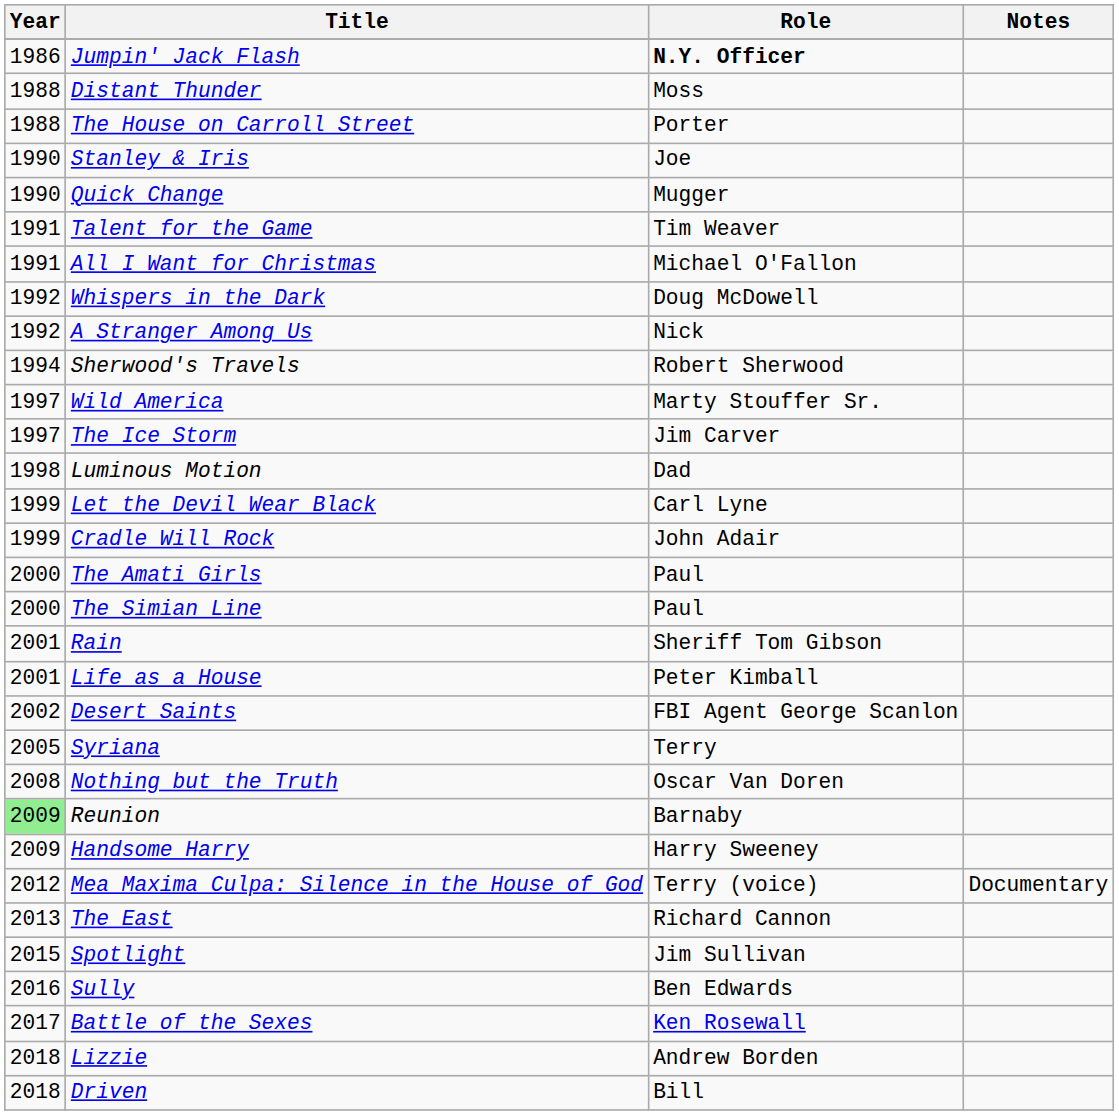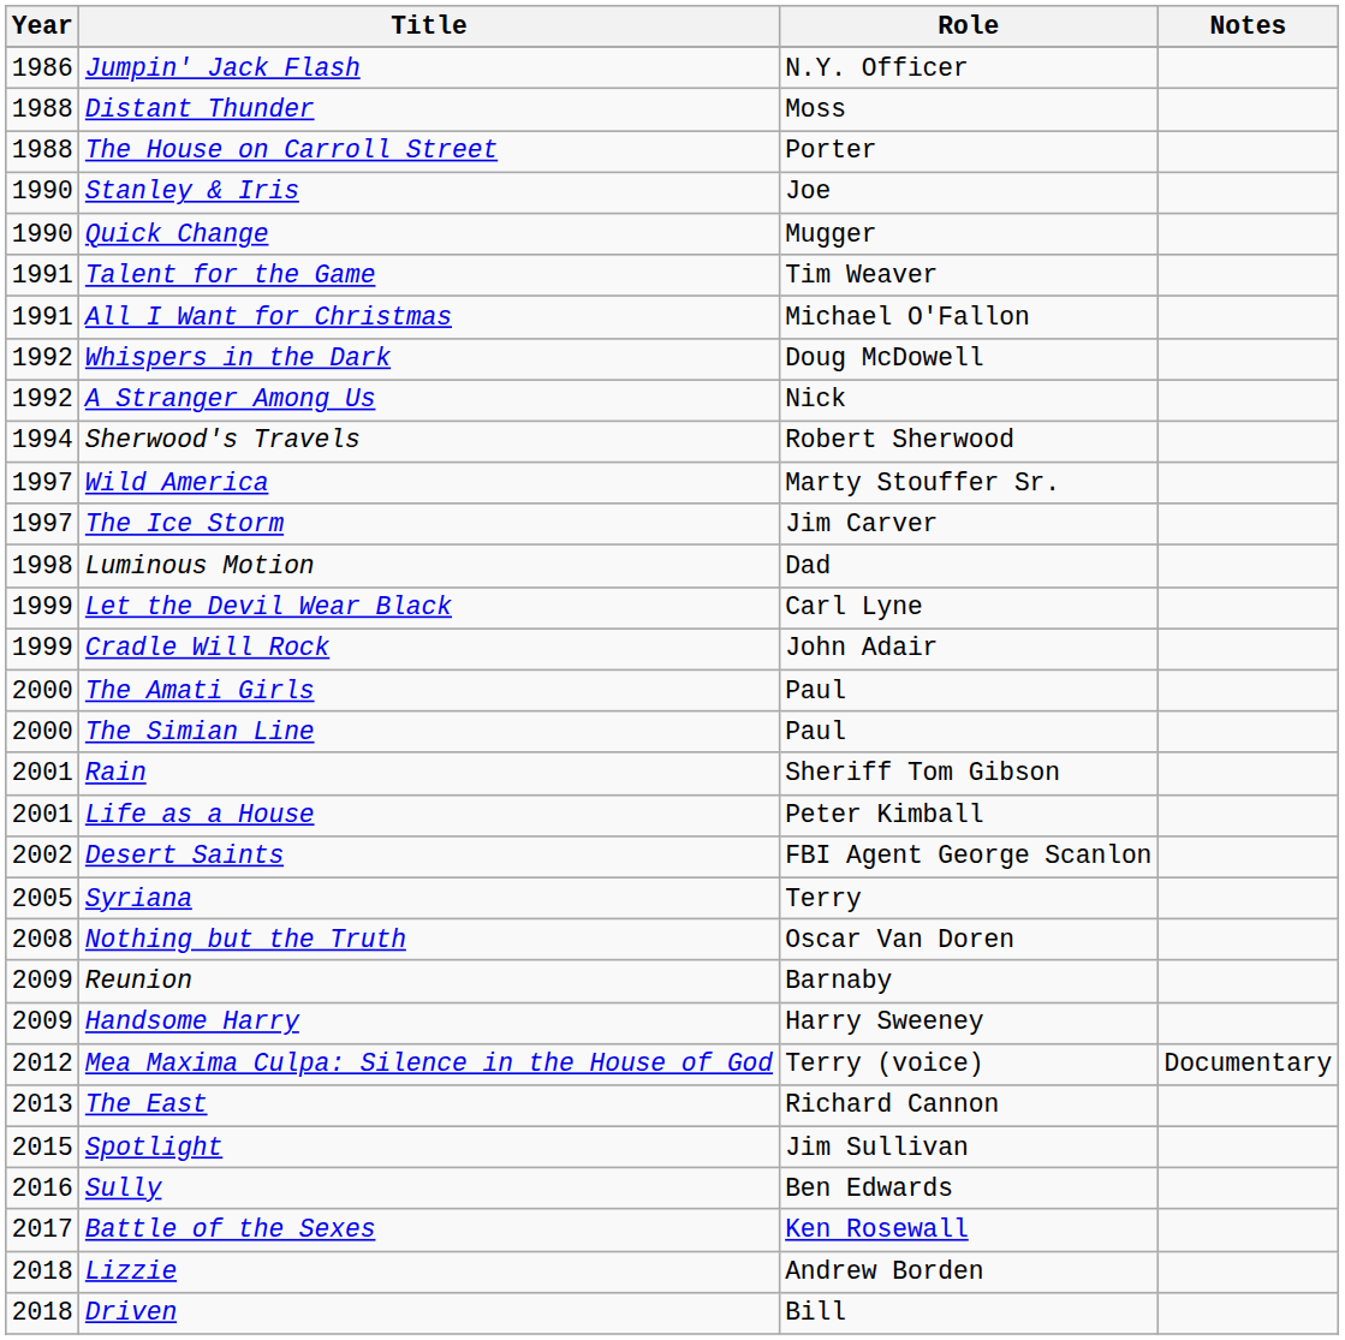Jumpin' Jack Flash | Role: bold -> normal
Reunion | Year: lightgreen background -> no background
